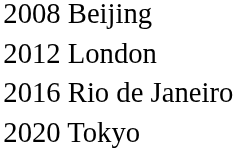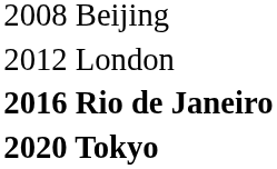2016 Rio de Janeiro | column 1: normal -> bold
2020 Tokyo | column 1: normal -> bold
